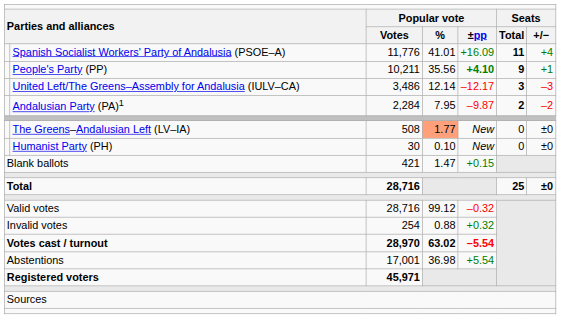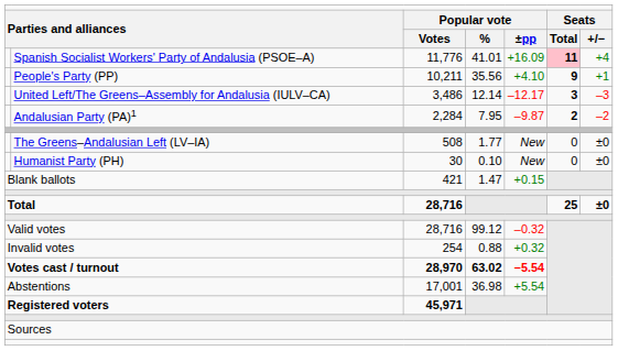Spanish Socialist Workers' Party of Andalusia (PSOE–A) | column 6: no background -> pink background
People's Party (PP) | column 5: bold -> normal
The Greens–Andalusian Left (LV–IA) | column 4: lightsalmon background -> no background
